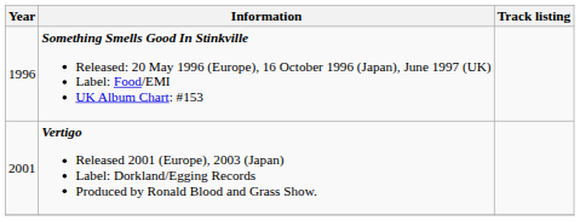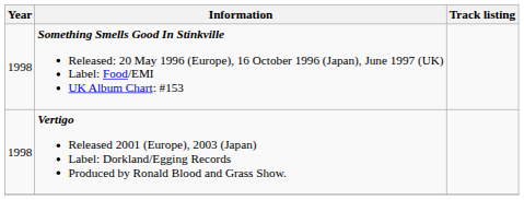row 2 | Year: 1996 -> 1998
row 3 | Year: 2001 -> 1998
